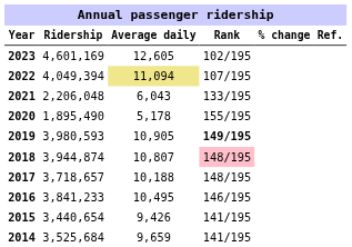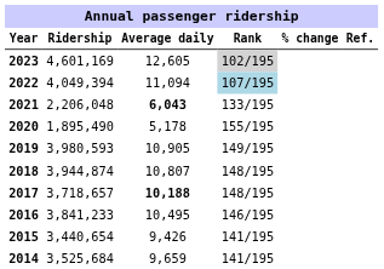2023 | Rank: no background -> lightgrey background
2022 | Average daily: khaki background -> no background
2022 | Rank: no background -> lightblue background
2021 | Average daily: normal -> bold
2019 | Rank: bold -> normal
2018 | Rank: pink background -> no background
2017 | Average daily: normal -> bold
